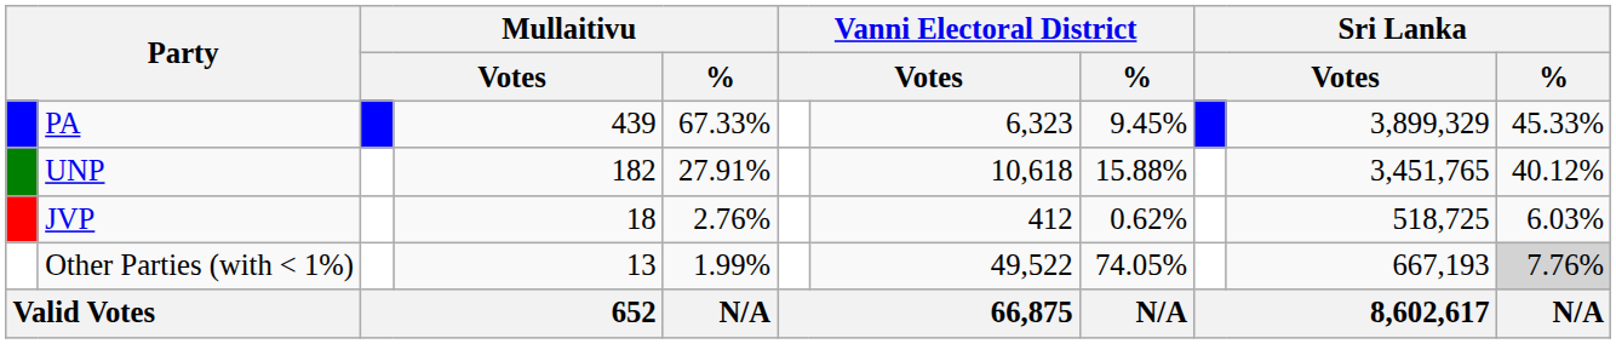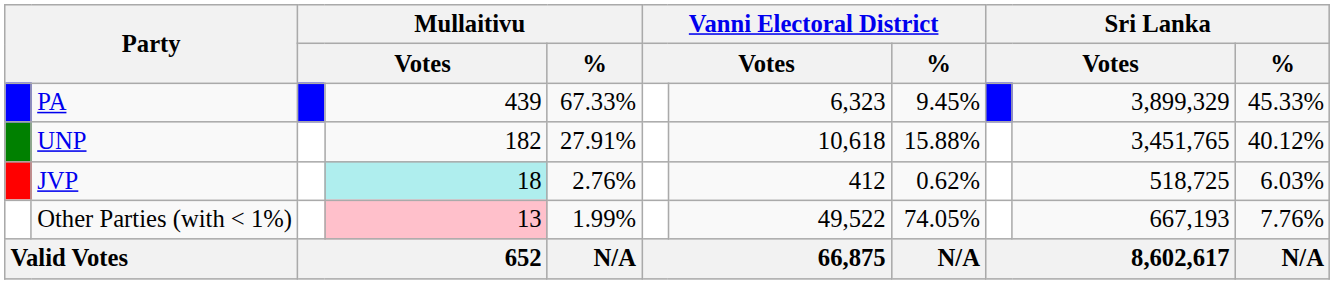JVP | column 4: no background -> paleturquoise background
Other Parties (with < 1%) | column 4: no background -> pink background
Other Parties (with < 1%) | Sri Lanka / %: lightgrey background -> no background
